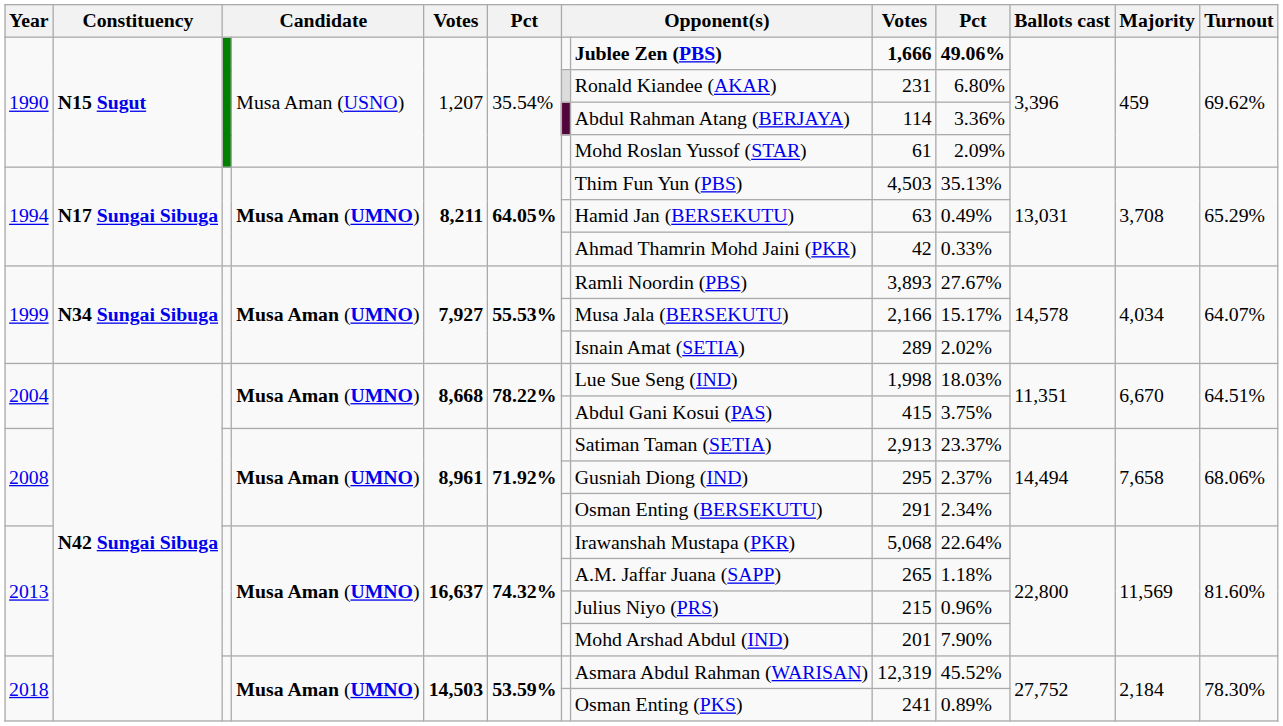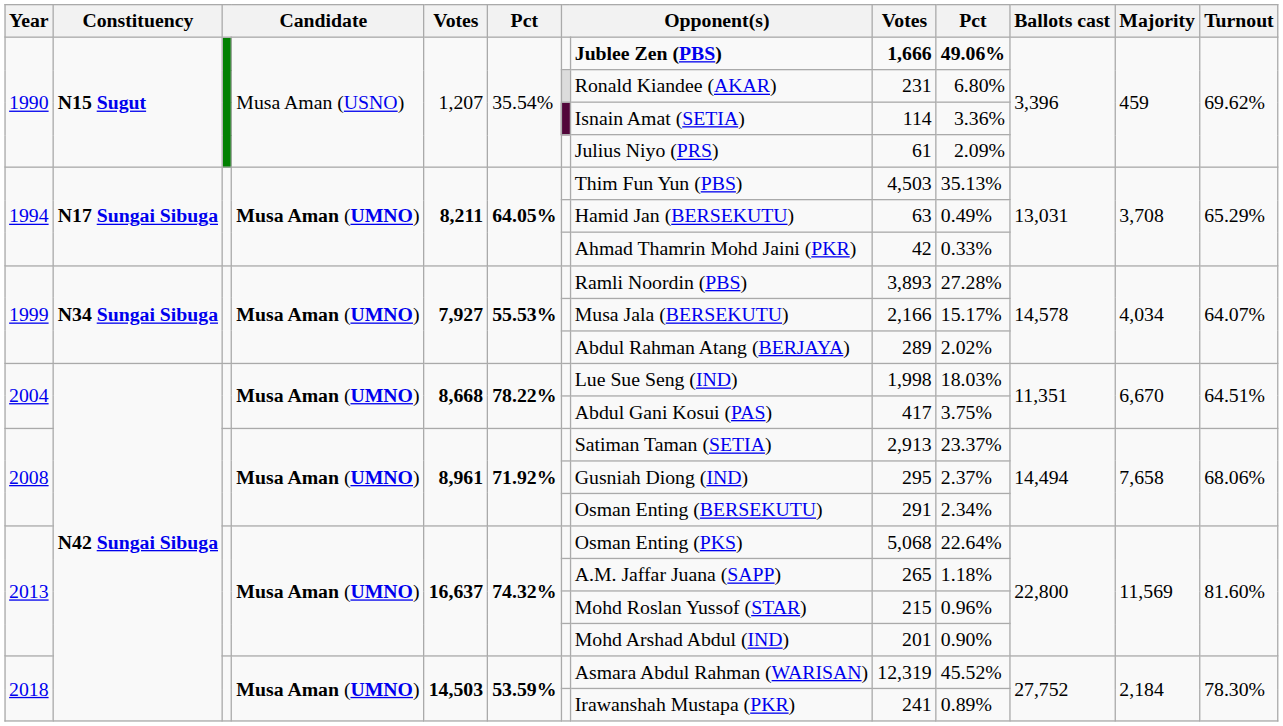row 4 | column 8: Abdul Rahman Atang (BERJAYA) -> Isnain Amat (SETIA)
row 5 | column 8: Mohd Roslan Yussof (STAR) -> Julius Niyo (PRS)
row 9 | column 10: 27.67% -> 27.28%
row 11 | column 8: Isnain Amat (SETIA) -> Abdul Rahman Atang (BERJAYA)
row 13 | column 9: 415 -> 417
row 17 | column 8: Irawanshah Mustapa (PKR) -> Osman Enting (PKS)
row 19 | column 8: Julius Niyo (PRS) -> Mohd Roslan Yussof (STAR)
row 20 | column 10: 7.90% -> 0.90%
row 22 | column 8: Osman Enting (PKS) -> Irawanshah Mustapa (PKR)
